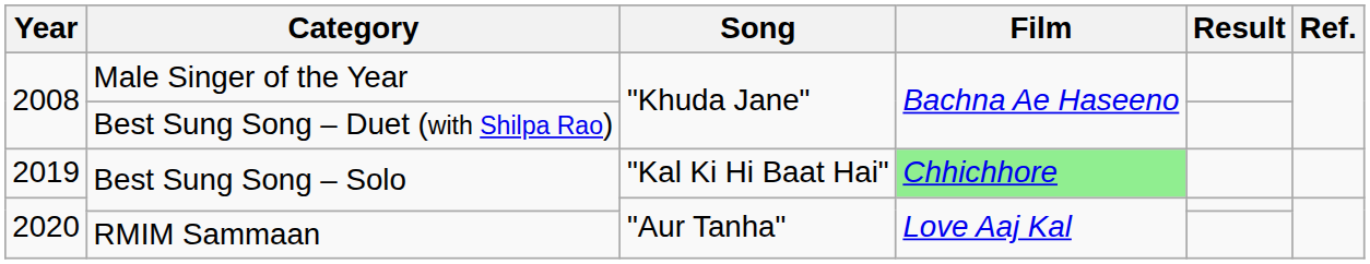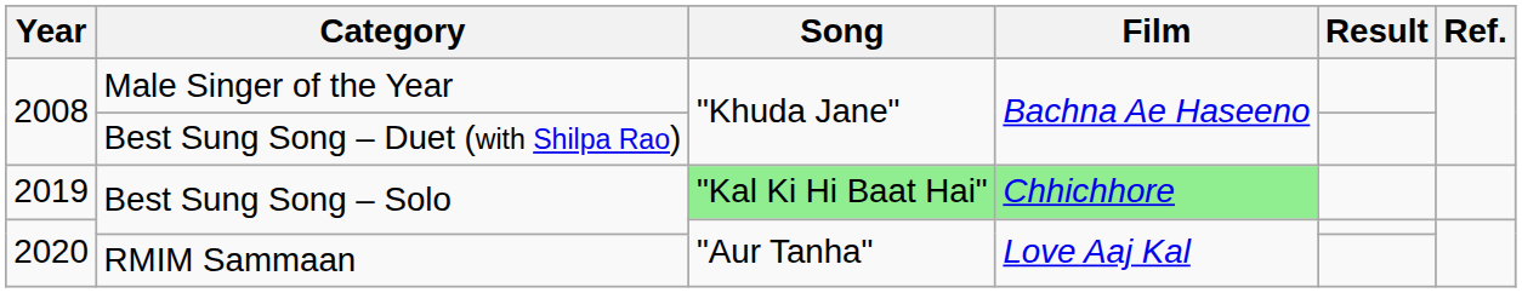2019 / Best Sung Song – Solo | Song: no background -> lightgreen background
